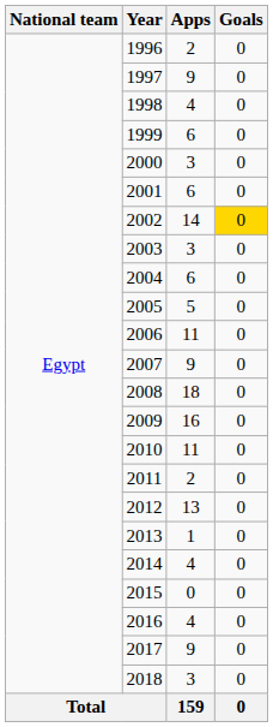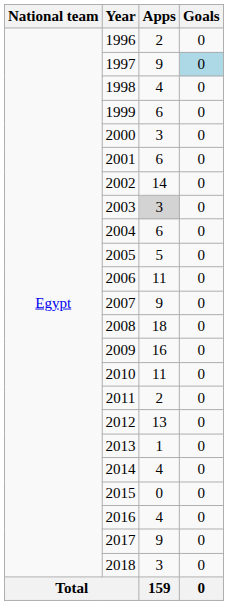1997 | Goals: no background -> lightblue background
2002 | Goals: gold background -> no background
2003 | Apps: no background -> lightgrey background
